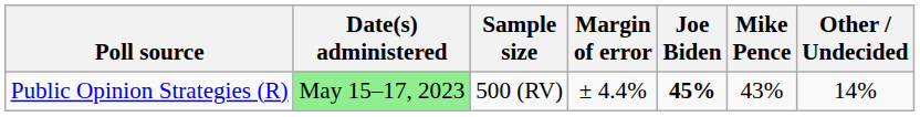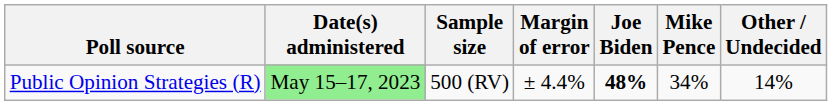Public Opinion Strategies (R) | Joe Biden: 45% -> 48%
Public Opinion Strategies (R) | Mike Pence: 43% -> 34%
